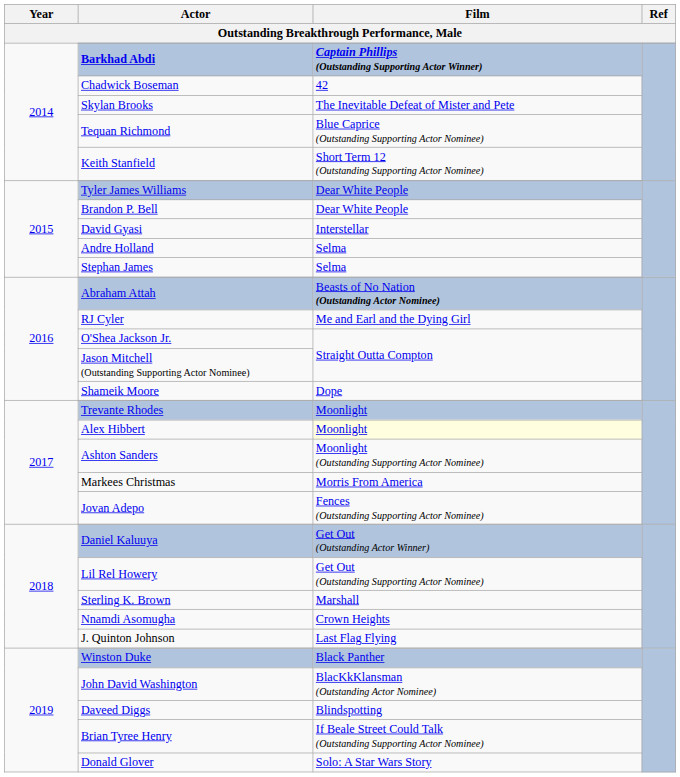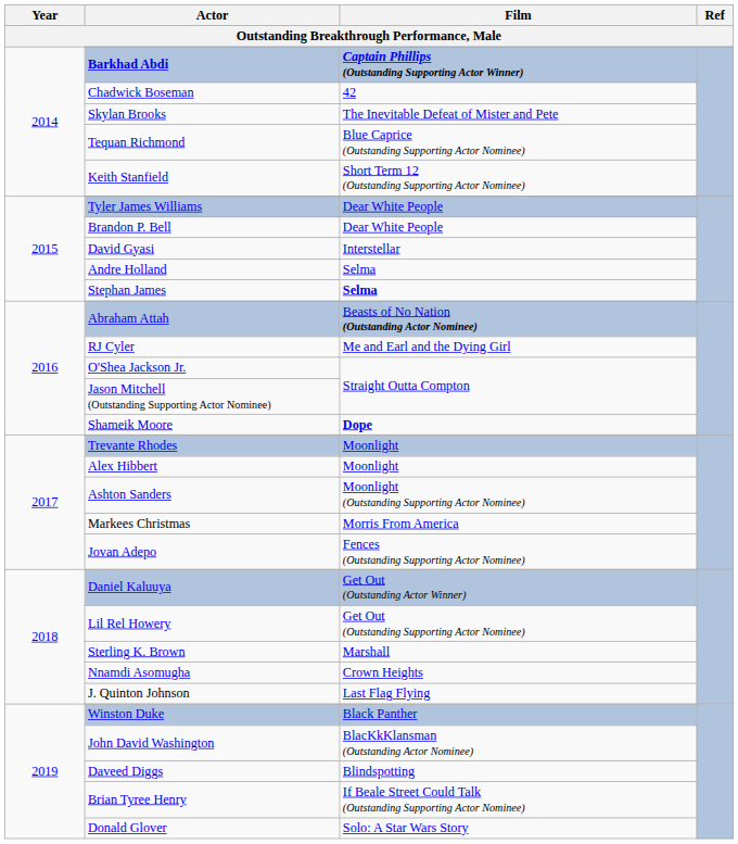Stephan James | Film: normal -> bold
Shameik Moore | Film: normal -> bold
Alex Hibbert | Film: lightyellow background -> no background
